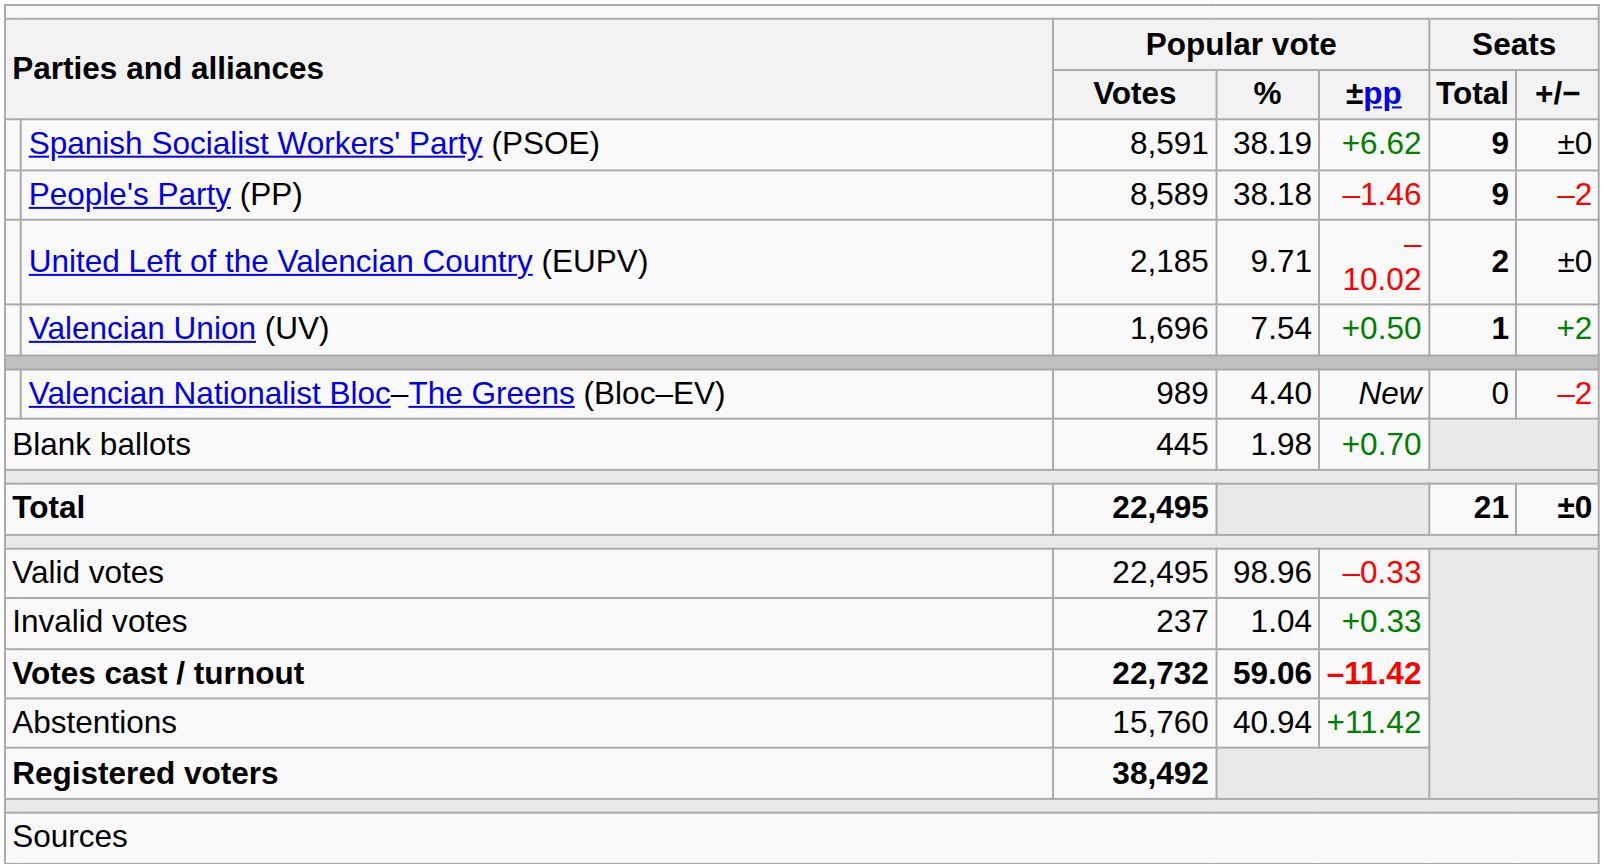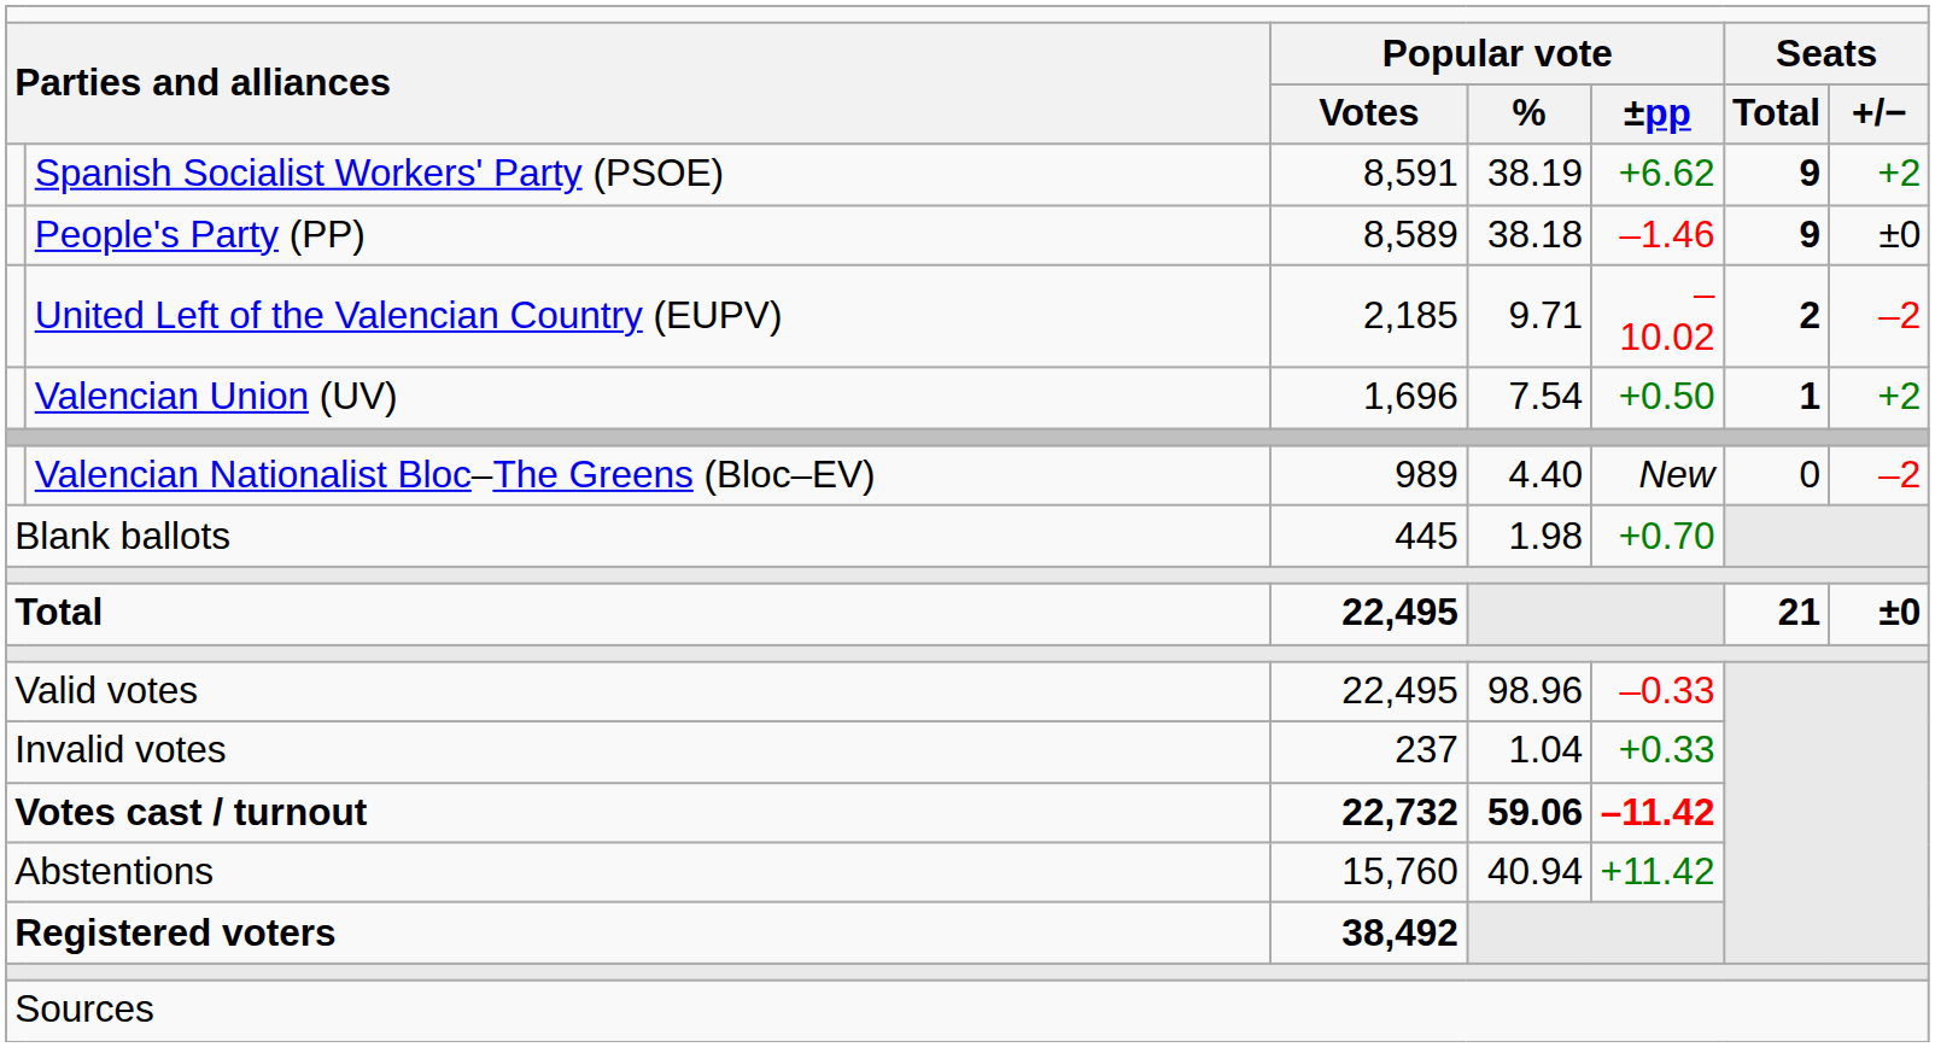Spanish Socialist Workers' Party (PSOE) | column 7: ±0 -> +2
People's Party (PP) | column 7: –2 -> ±0
United Left of the Valencian Country (EUPV) | column 7: ±0 -> –2
